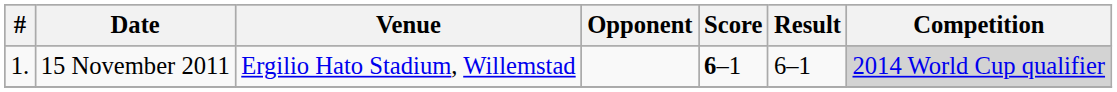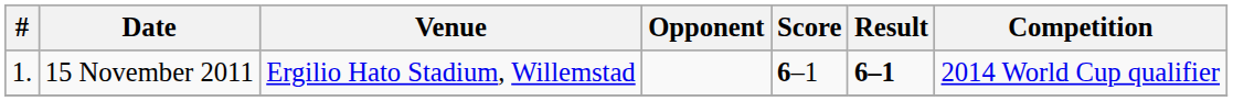15 November 2011 | Result: normal -> bold
15 November 2011 | Competition: lightgrey background -> no background
